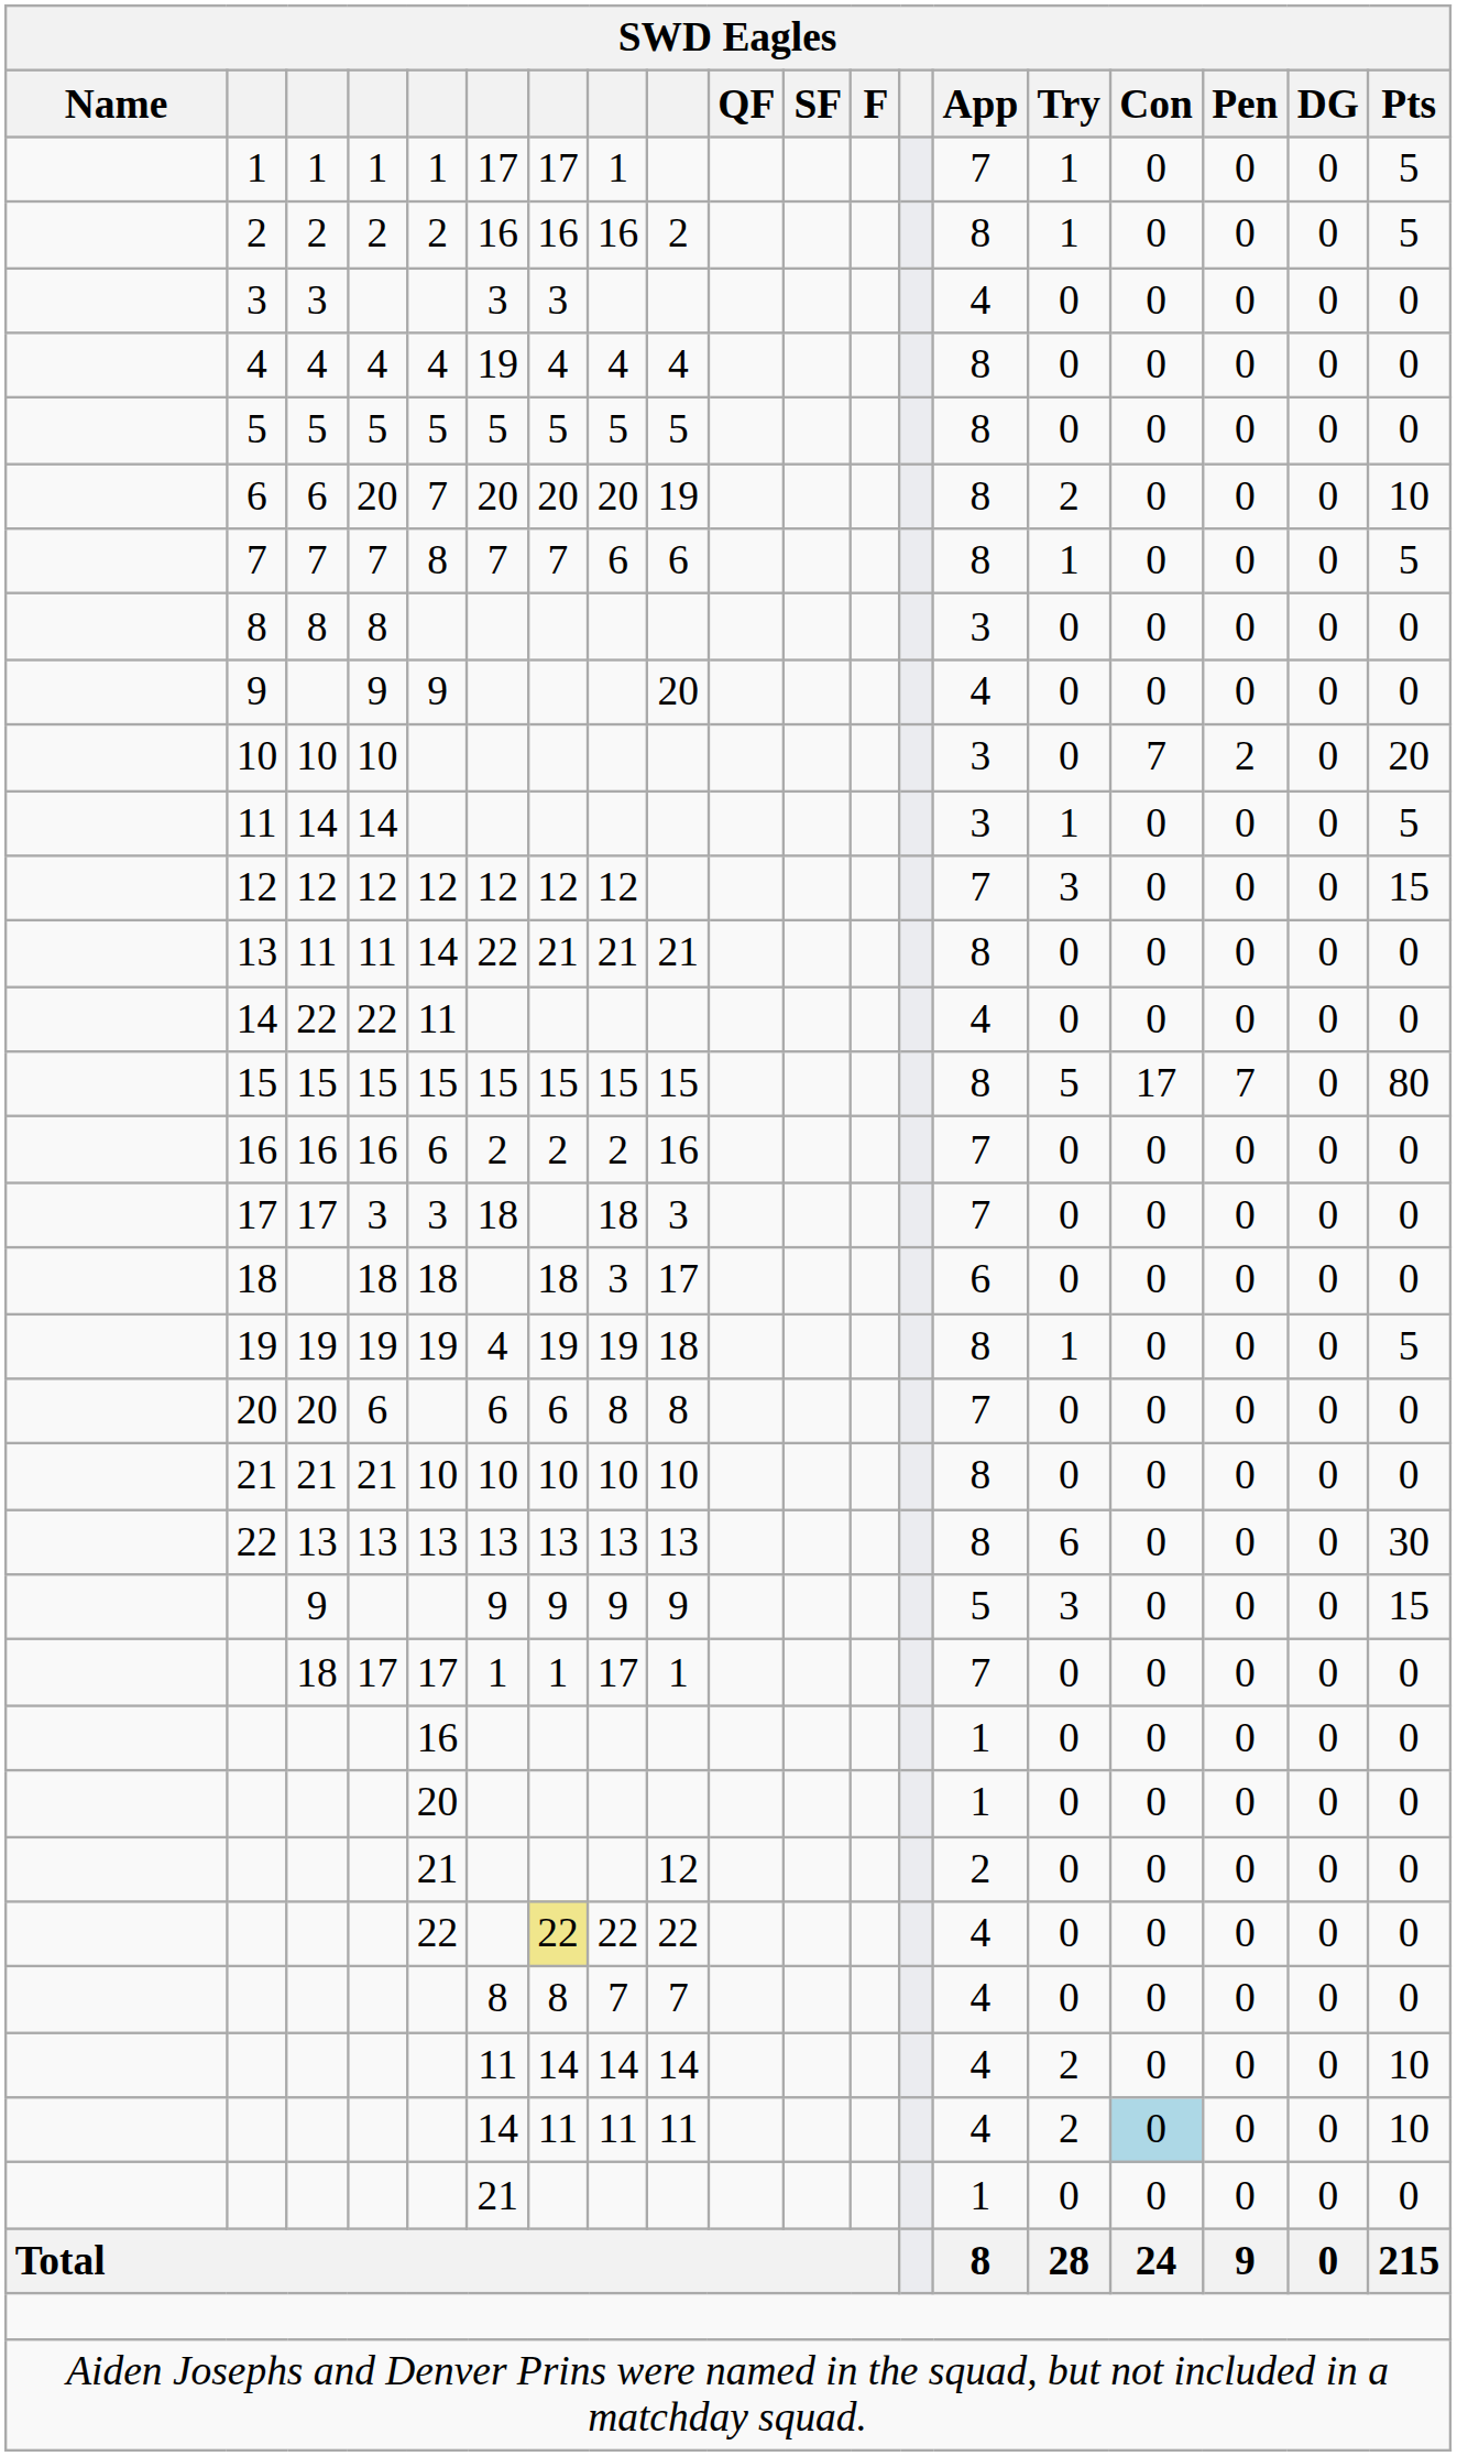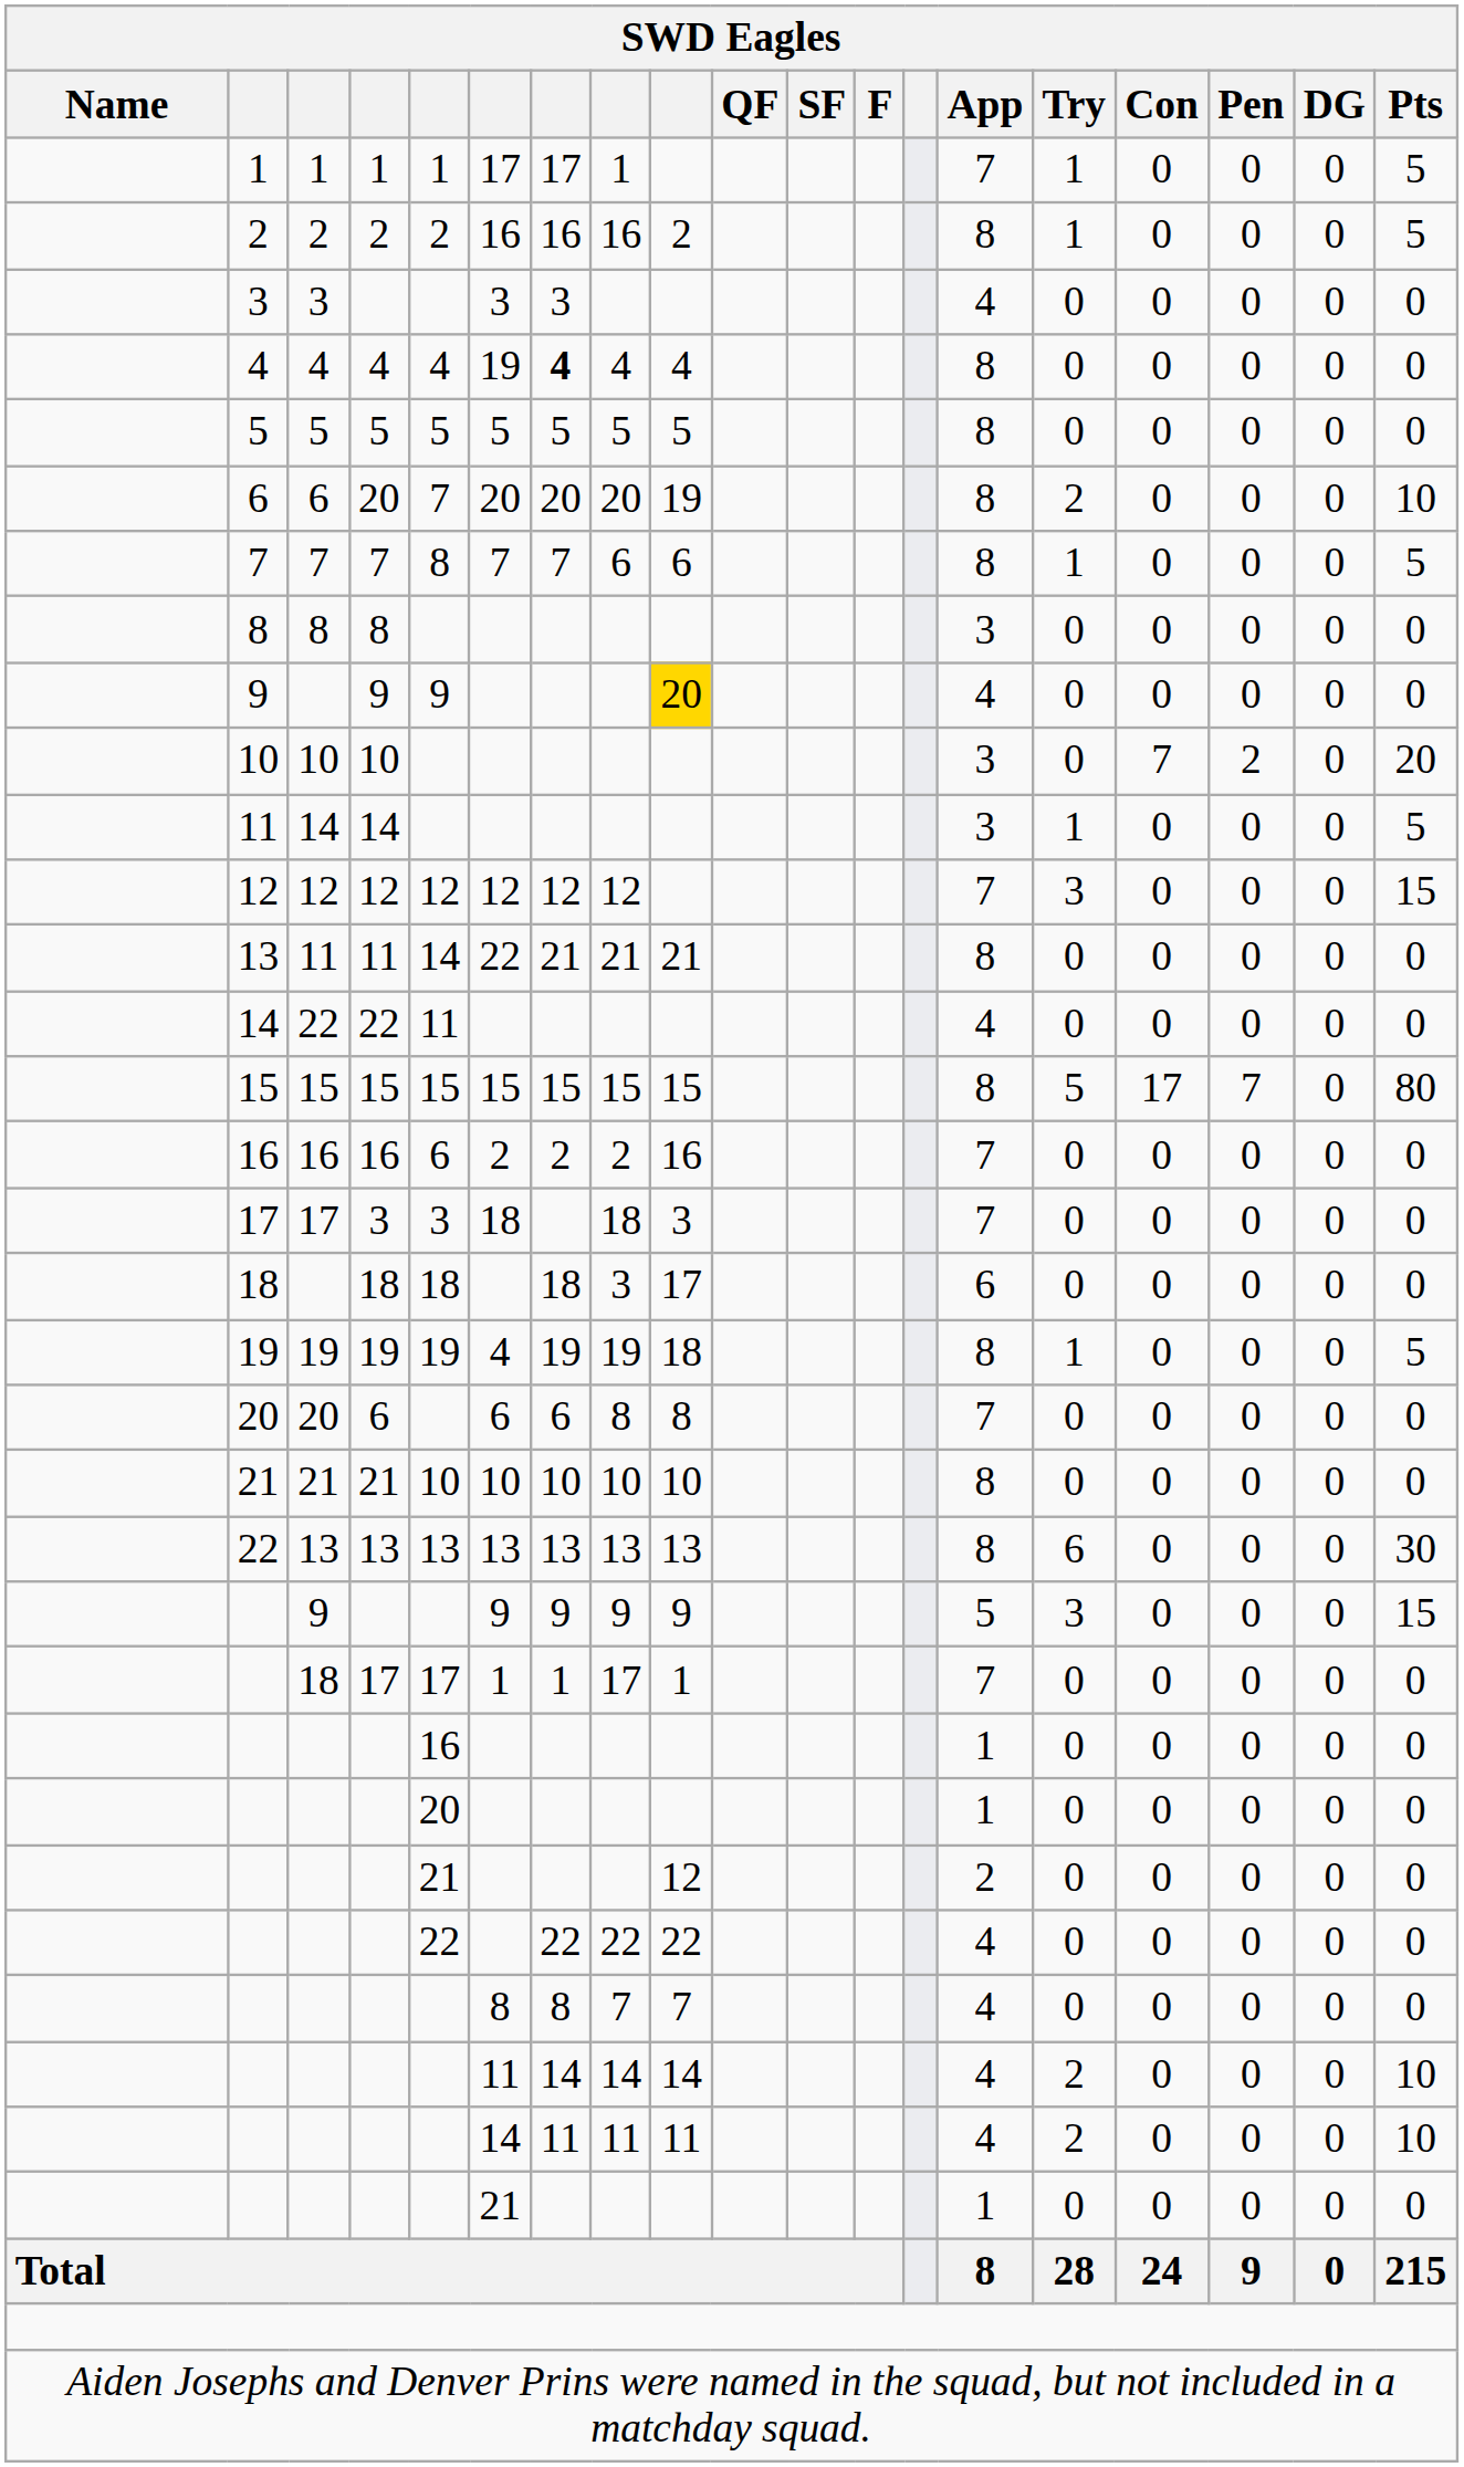row 6 | column 7: normal -> bold
row 11 | column 9: no background -> gold background
row 30 | column 7: khaki background -> no background
row 33 | Con: lightblue background -> no background
